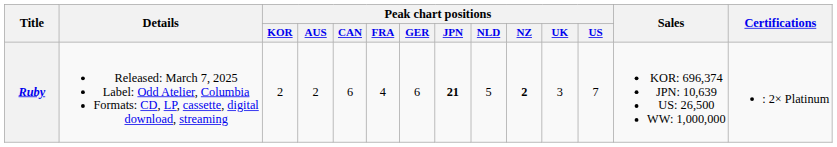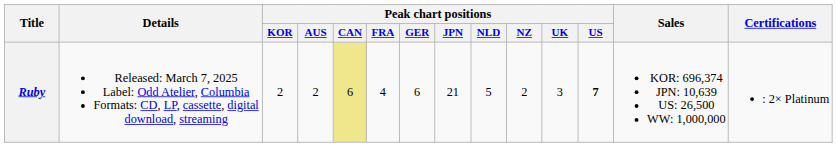Ruby | Peak chart positions / CAN: no background -> khaki background
Ruby | Peak chart positions / JPN: bold -> normal
Ruby | Peak chart positions / NZ: bold -> normal
Ruby | Peak chart positions / US: normal -> bold
